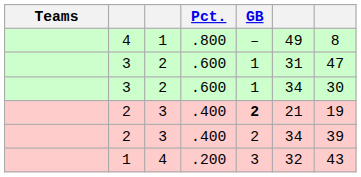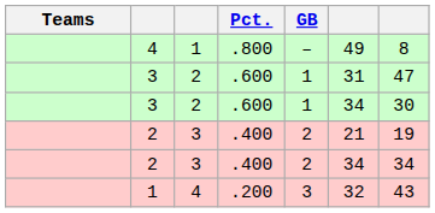row 5 | GB: bold -> normal
row 6 | column 7: 39 -> 34
